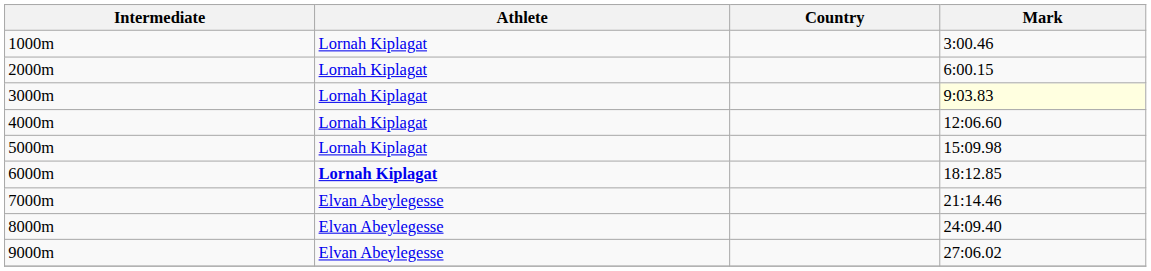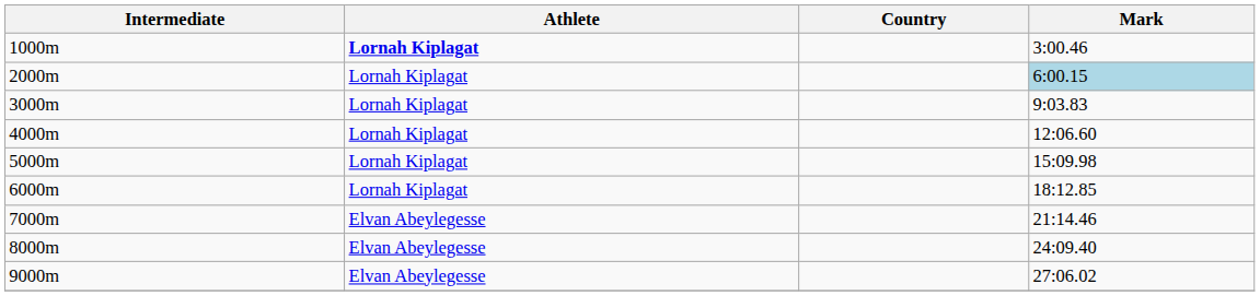1000m | Athlete: normal -> bold
2000m | Mark: no background -> lightblue background
3000m | Mark: lightyellow background -> no background
6000m | Athlete: bold -> normal
